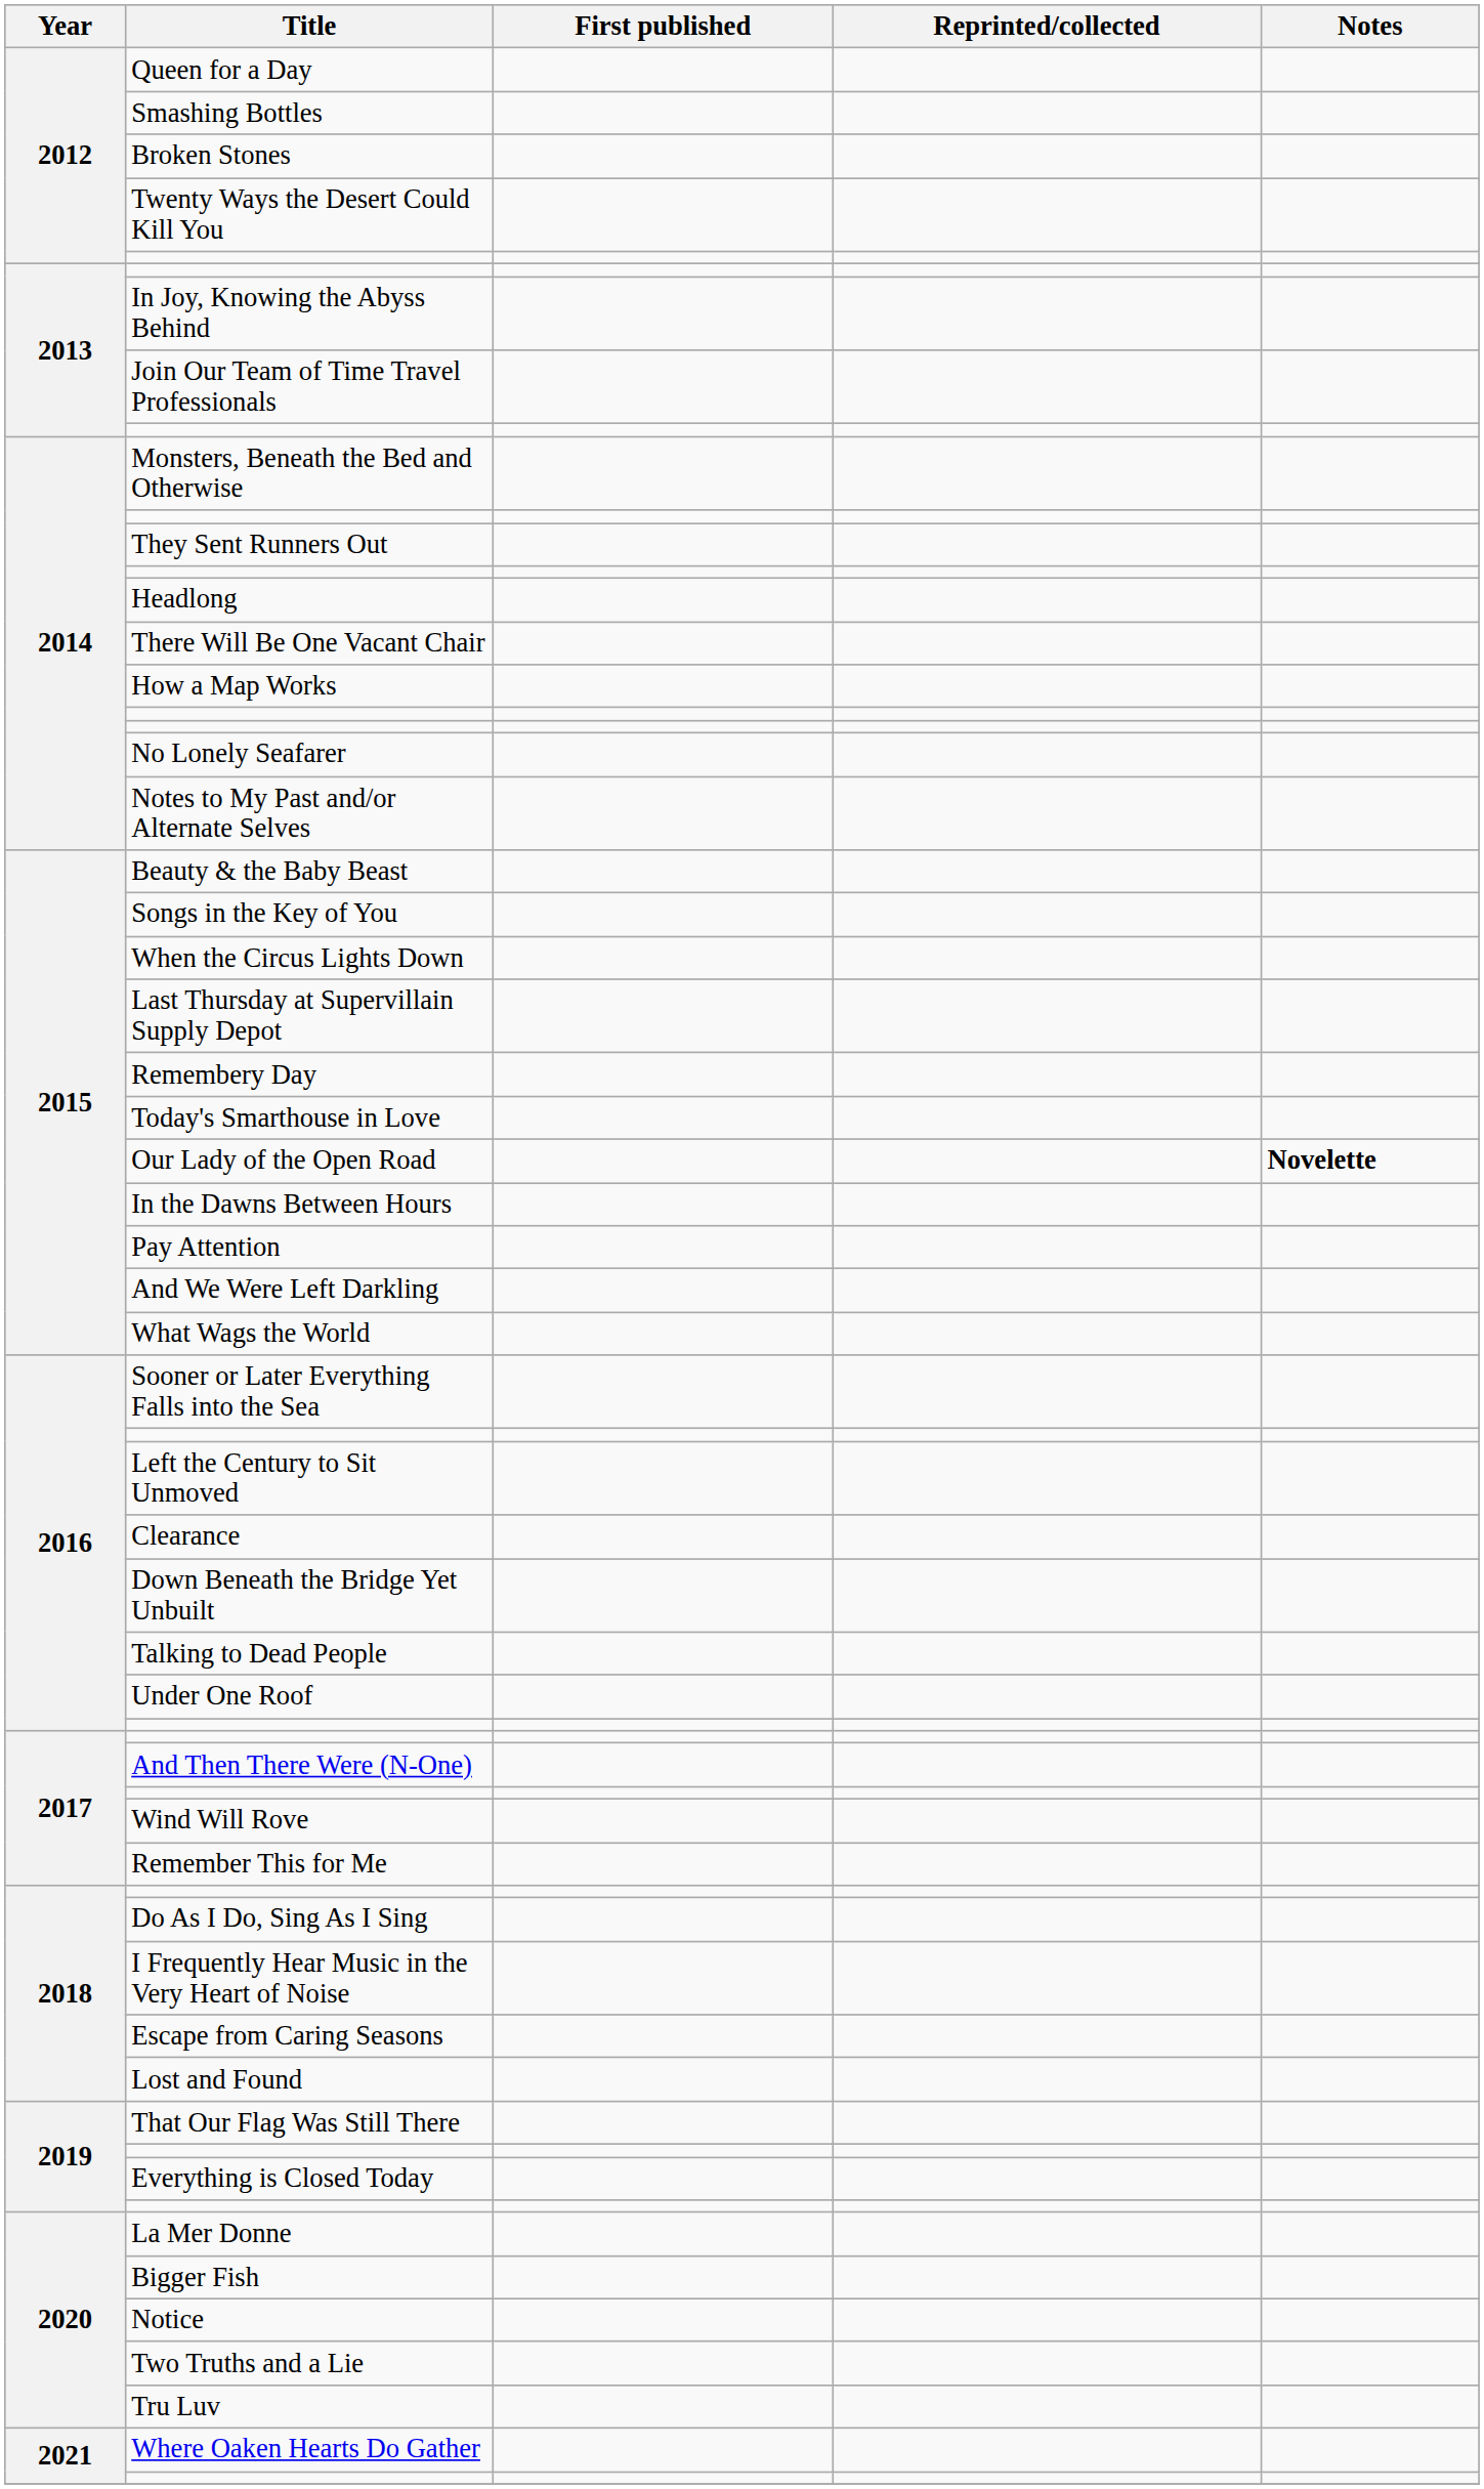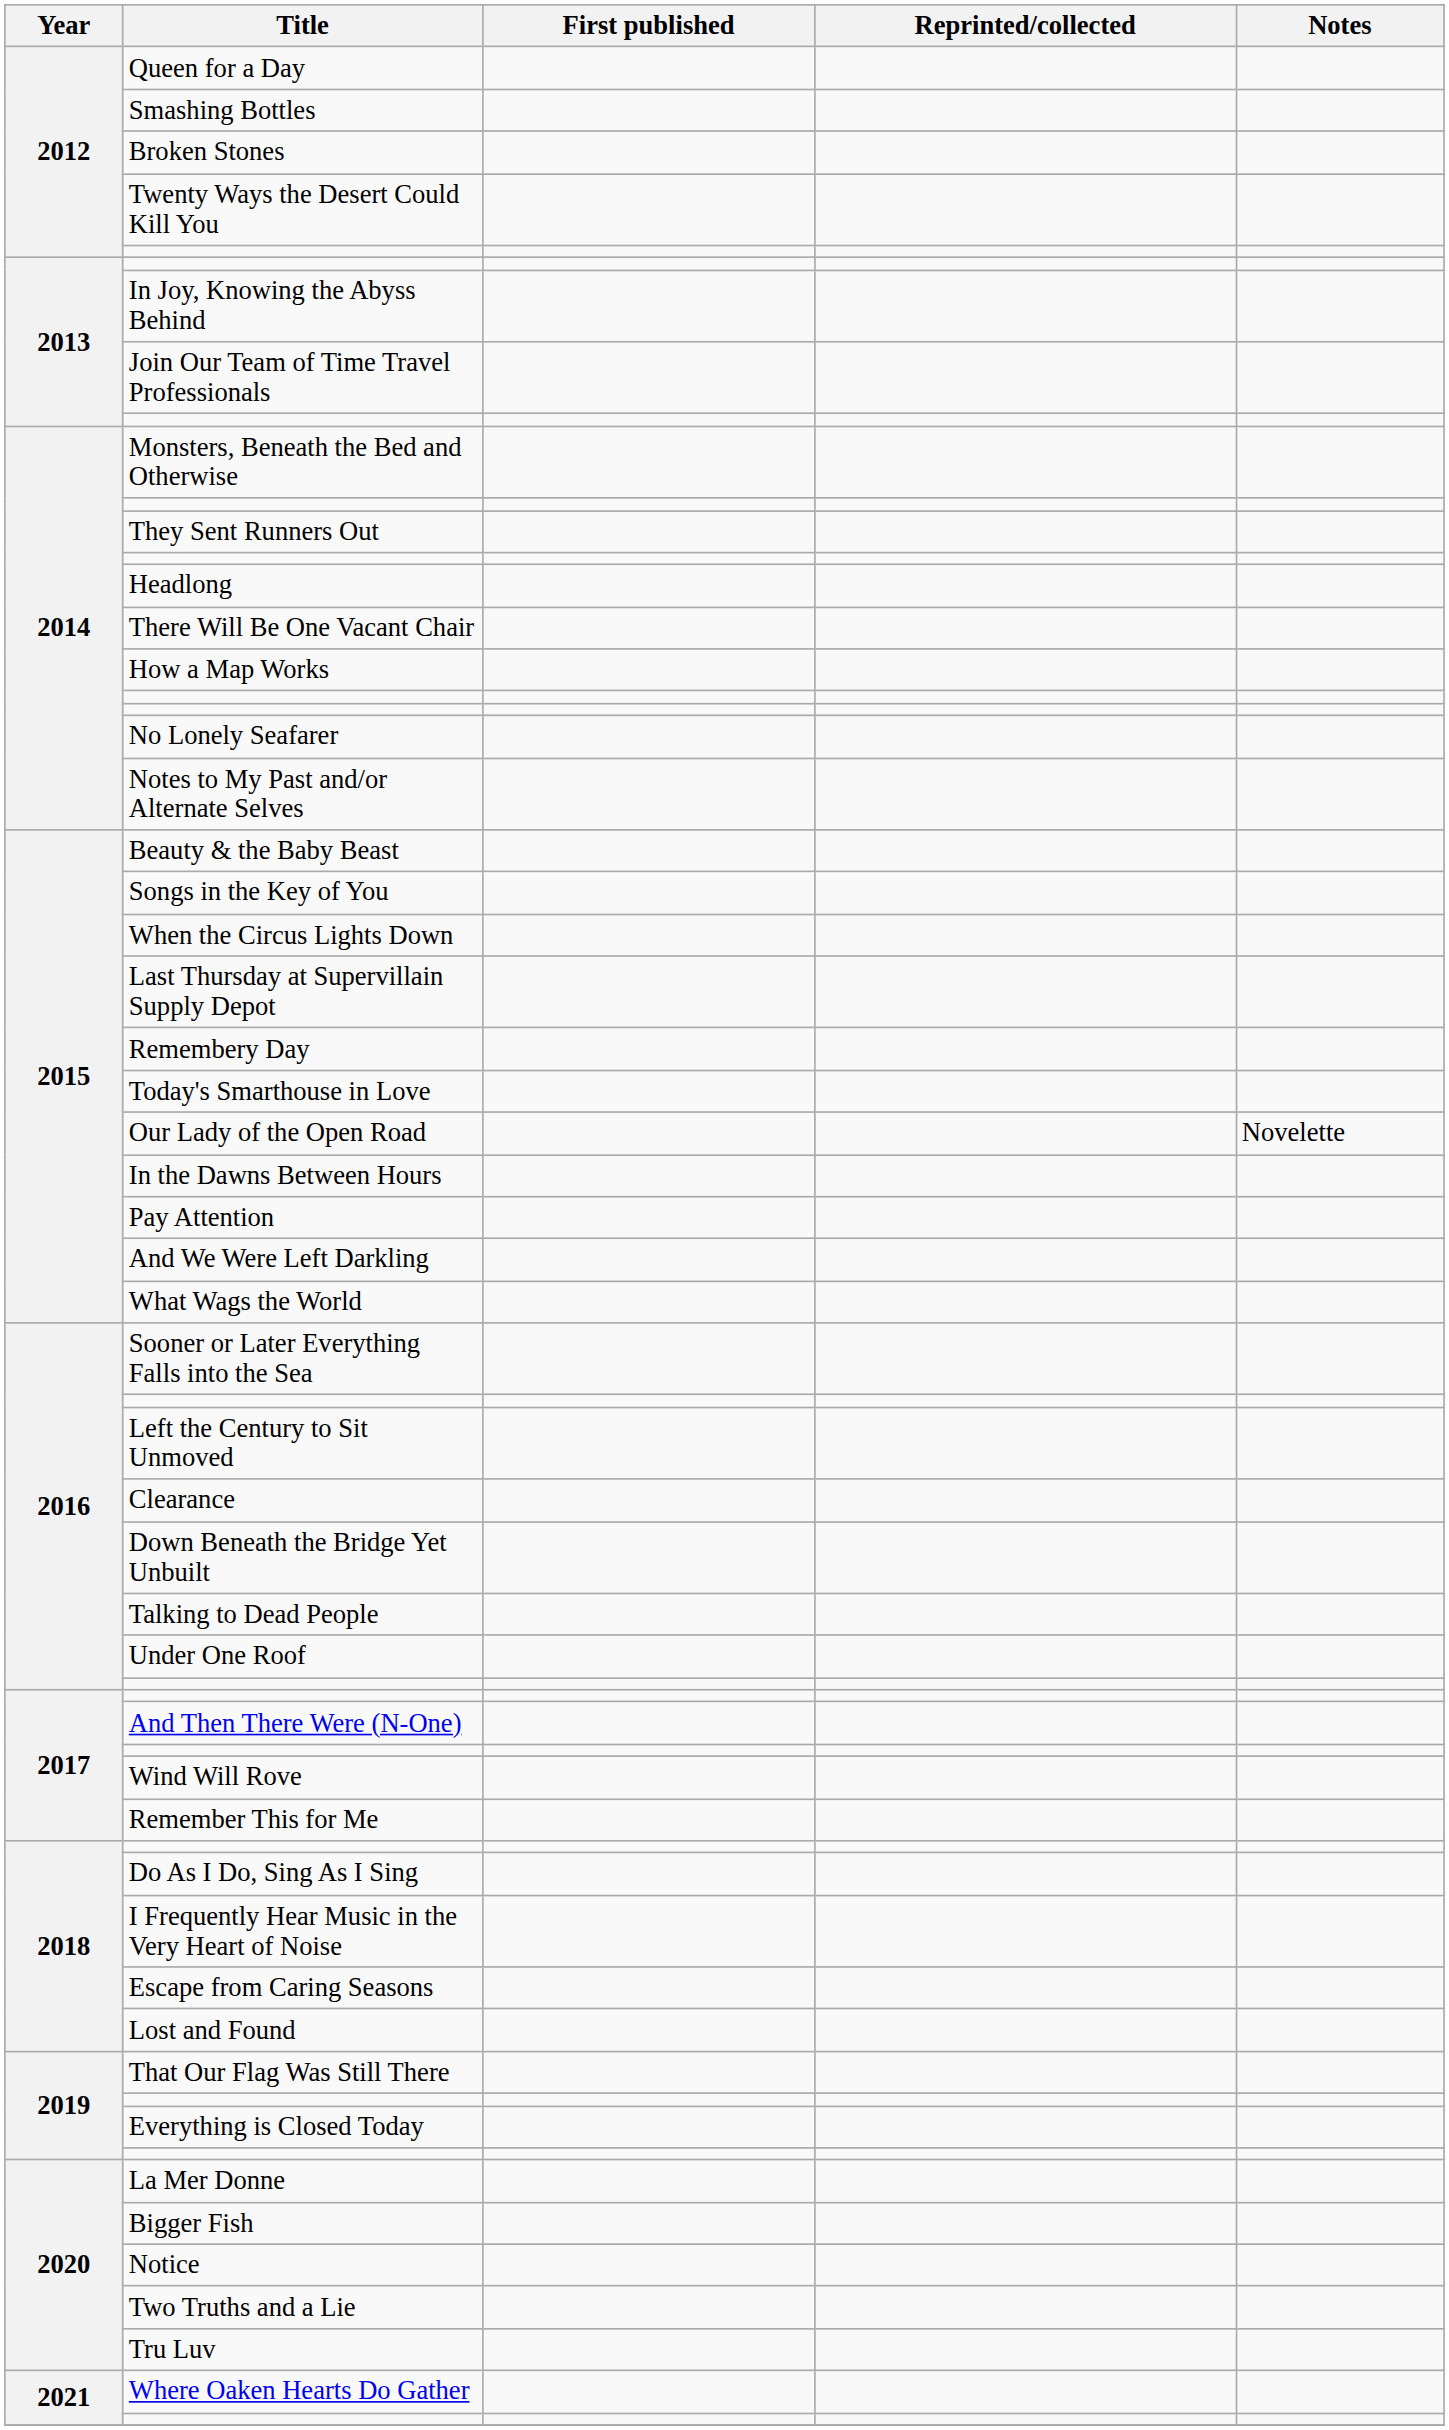Our Lady of the Open Road | Notes: bold -> normal
